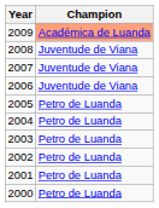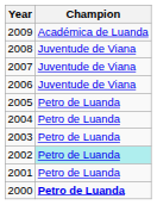2009 | Champion: lightsalmon background -> no background
2002 | Champion: no background -> paleturquoise background
2000 | Champion: normal -> bold
